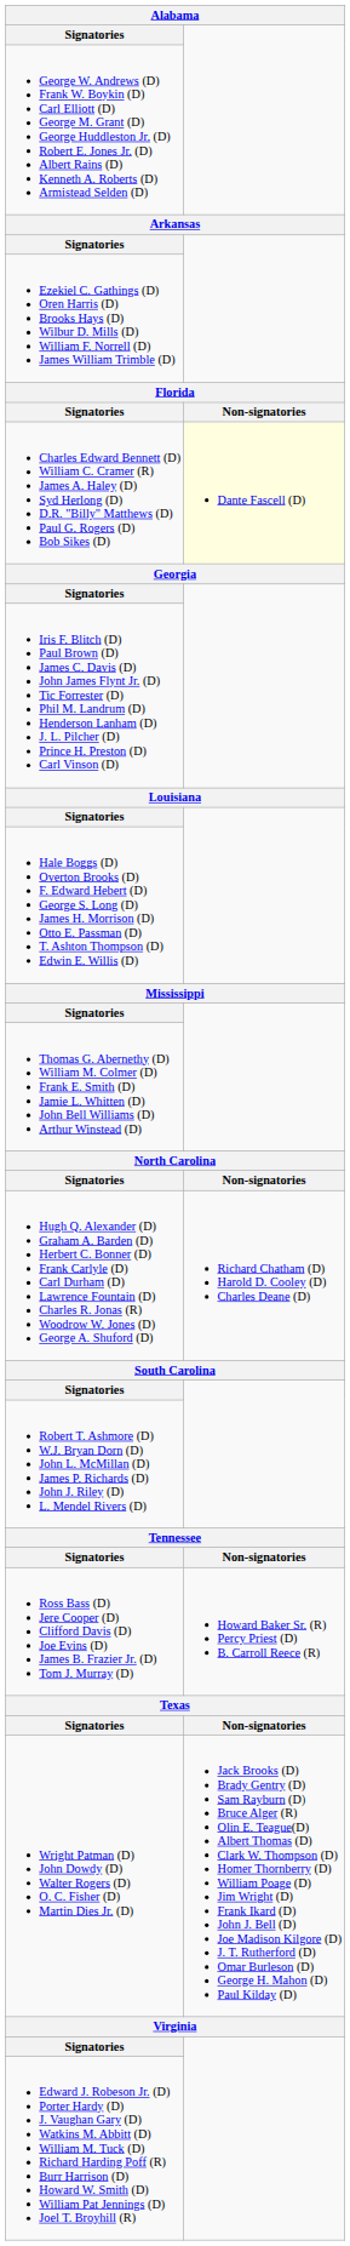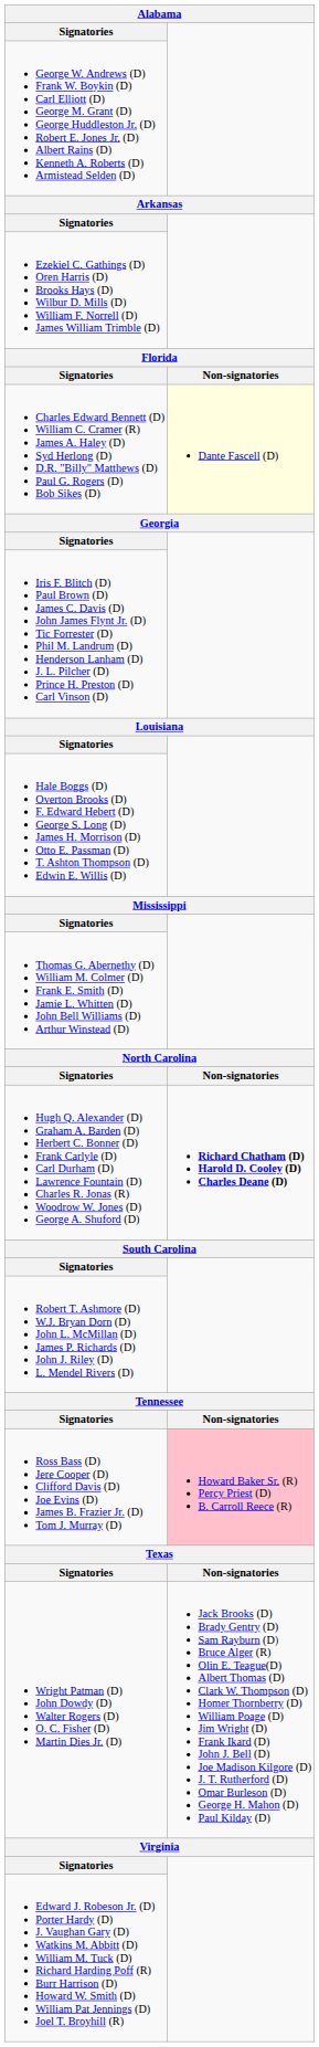row 21 | column 2: normal -> bold
row 27 | column 2: no background -> pink background
